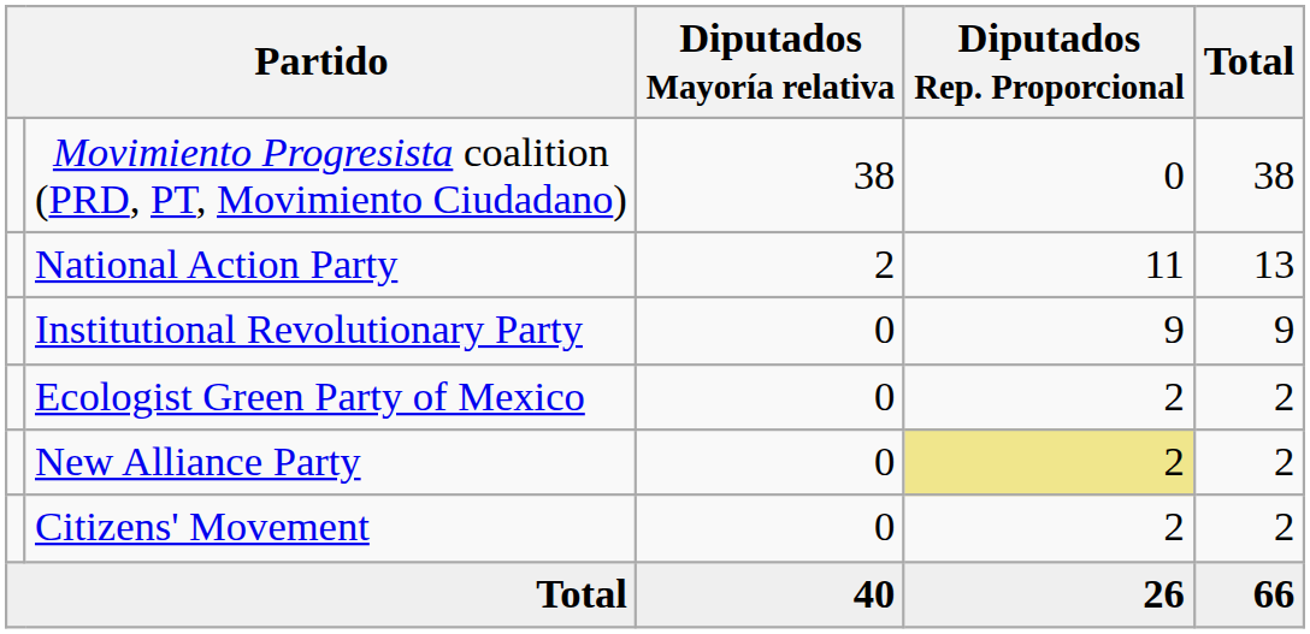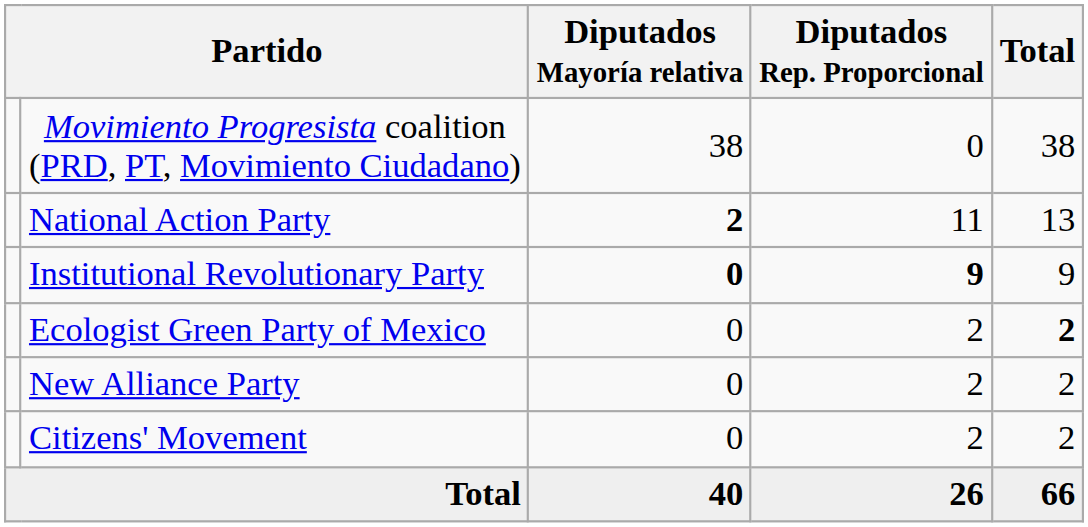National Action Party | Diputados Mayoría relativa: normal -> bold
Institutional Revolutionary Party | Diputados Mayoría relativa: normal -> bold
Institutional Revolutionary Party | Diputados Rep. Proporcional: normal -> bold
Ecologist Green Party of Mexico | Total: normal -> bold
New Alliance Party | Diputados Rep. Proporcional: khaki background -> no background
